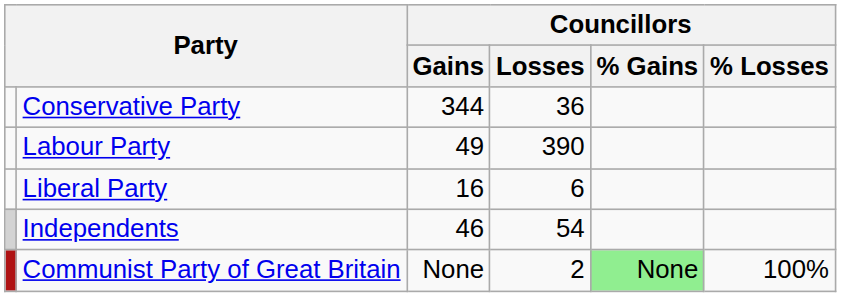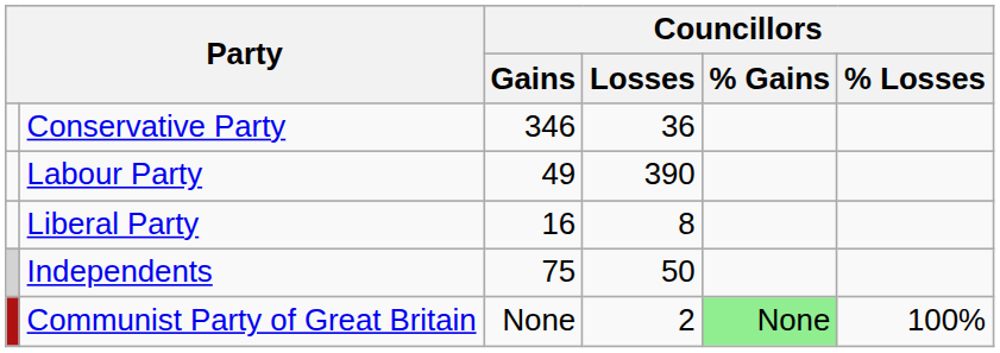Conservative Party | Councillors / Gains: 344 -> 346
Liberal Party | Councillors / Losses: 6 -> 8
Independents | Councillors / Gains: 46 -> 75
Independents | Councillors / Losses: 54 -> 50
